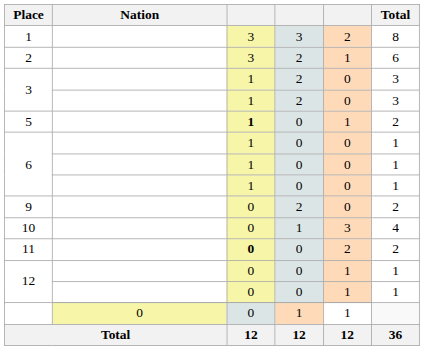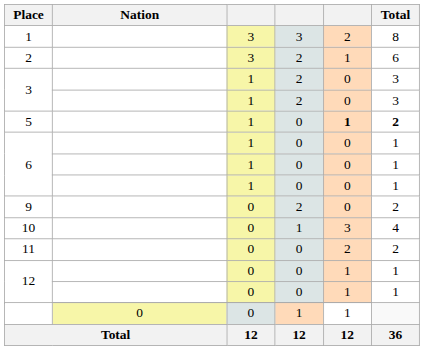5 | column 3: bold -> normal
5 | column 5: normal -> bold
5 | Total: normal -> bold
11 | column 3: bold -> normal
